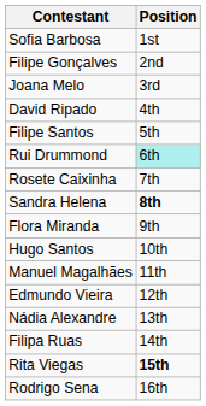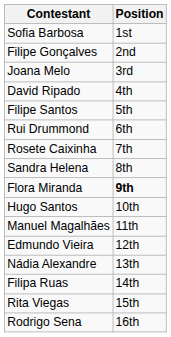Rui Drummond | Position: paleturquoise background -> no background
Sandra Helena | Position: bold -> normal
Flora Miranda | Position: normal -> bold
Rita Viegas | Position: bold -> normal
